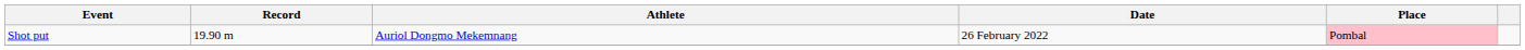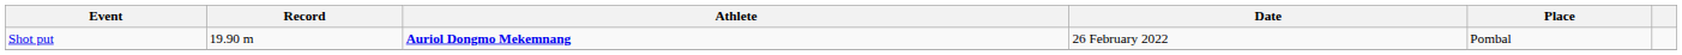Shot put | Athlete: normal -> bold
Shot put | Place: pink background -> no background
